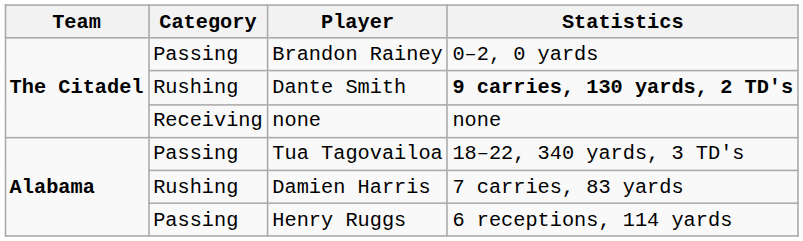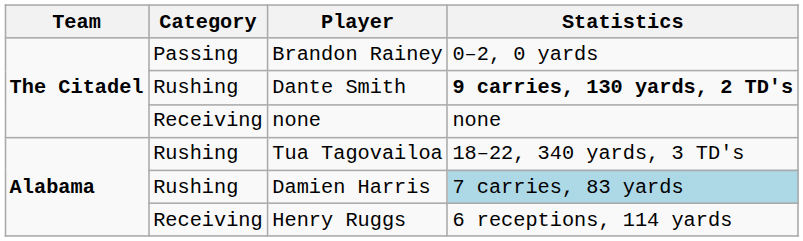Tua Tagovailoa | Category: Passing -> Rushing
Damien Harris | Statistics: no background -> lightblue background
Henry Ruggs | Category: Passing -> Receiving
